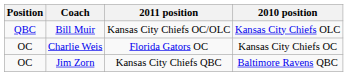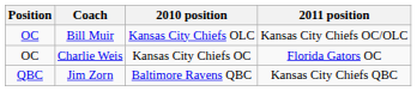columns swapped: 2010 position <-> 2011 position
Bill Muir | Position: QBC -> OC
Jim Zorn | Position: OC -> QBC
